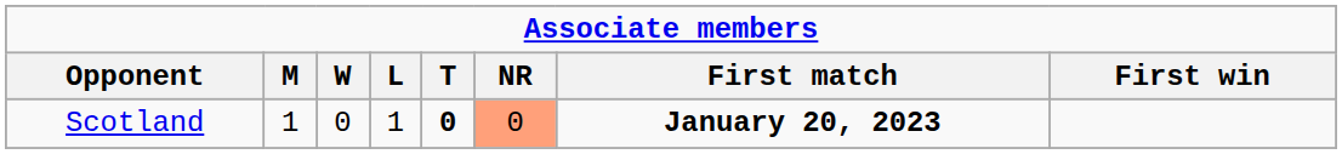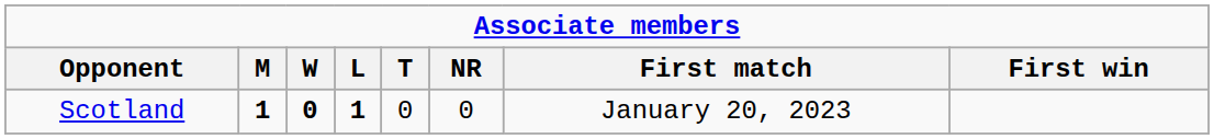Scotland | M: normal -> bold
Scotland | W: normal -> bold
Scotland | L: normal -> bold
Scotland | T: bold -> normal
Scotland | NR: lightsalmon background -> no background
Scotland | First match: bold -> normal
